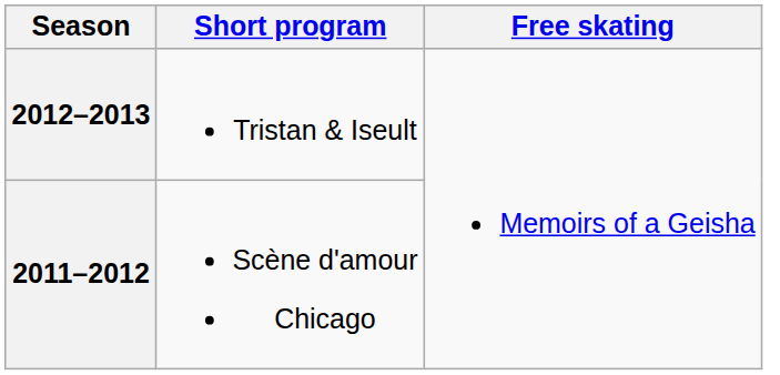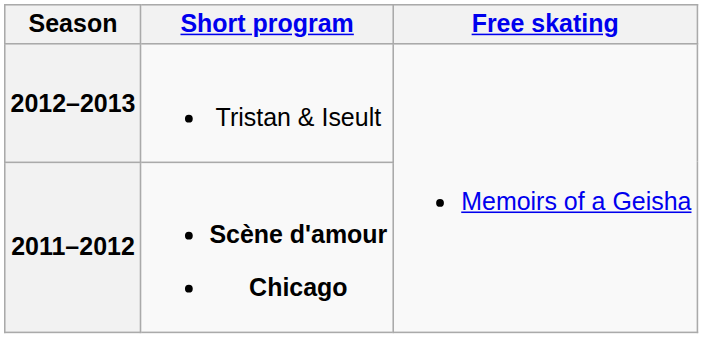2011–2012 | Short program: normal -> bold
